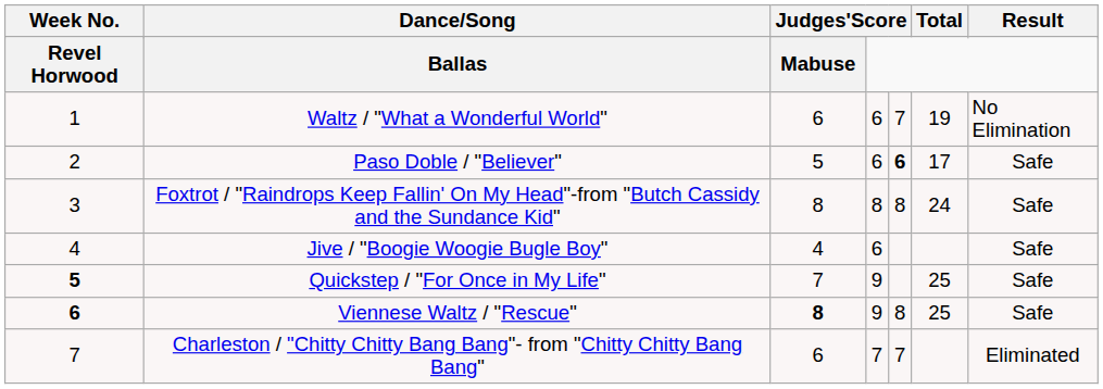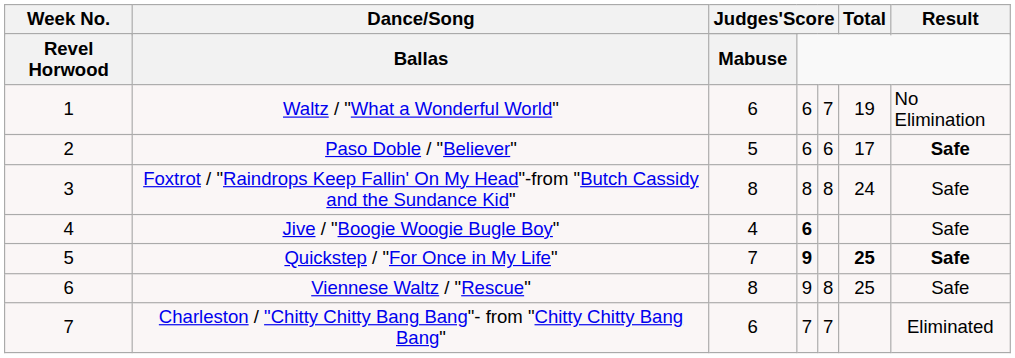Paso Doble / "Believer" | column 5: bold -> normal
Paso Doble / "Believer" | Result: normal -> bold
Jive / "Boogie Woogie Bugle Boy" | column 4: normal -> bold
Quickstep / "For Once in My Life" | Week No.: bold -> normal
Quickstep / "For Once in My Life" | column 4: normal -> bold
Quickstep / "For Once in My Life" | Total: normal -> bold
Quickstep / "For Once in My Life" | Result: normal -> bold
Viennese Waltz / "Rescue" | Week No.: bold -> normal
Viennese Waltz / "Rescue" | column 3: bold -> normal
